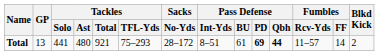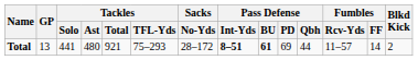row 3 | Pass Defense / Int-Yds: normal -> bold
row 3 | Pass Defense / BU: normal -> bold
row 3 | Pass Defense / PD: bold -> normal
row 3 | Pass Defense / Qbh: bold -> normal
